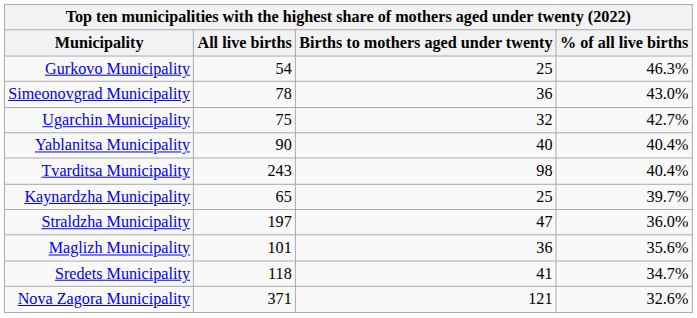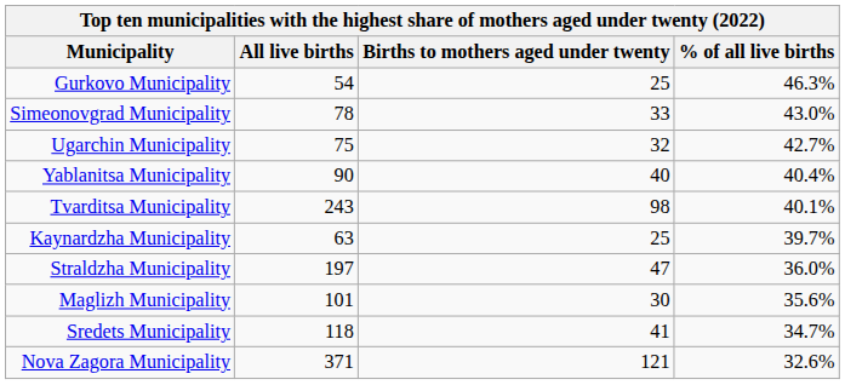Simeonovgrad Municipality | Births to mothers aged under twenty: 36 -> 33
Tvarditsa Municipality | % of all live births: 40.4% -> 40.1%
Kaynardzha Municipality | All live births: 65 -> 63
Maglizh Municipality | Births to mothers aged under twenty: 36 -> 30
